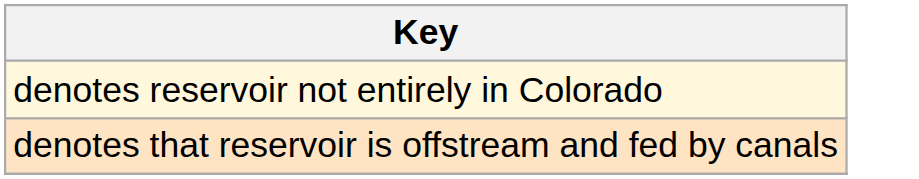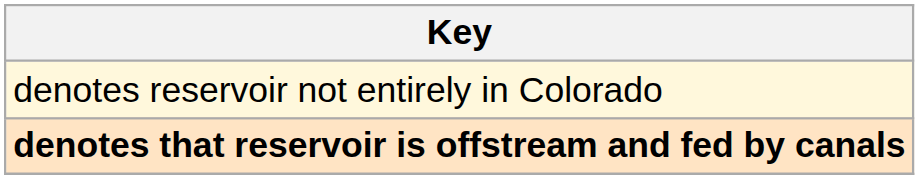row 3 | column 1: normal -> bold
